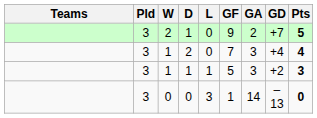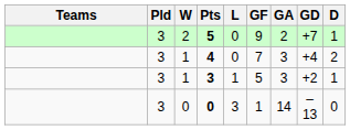columns swapped: D <-> Pts
